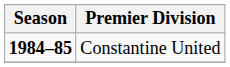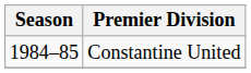Constantine United | Season: bold -> normal
